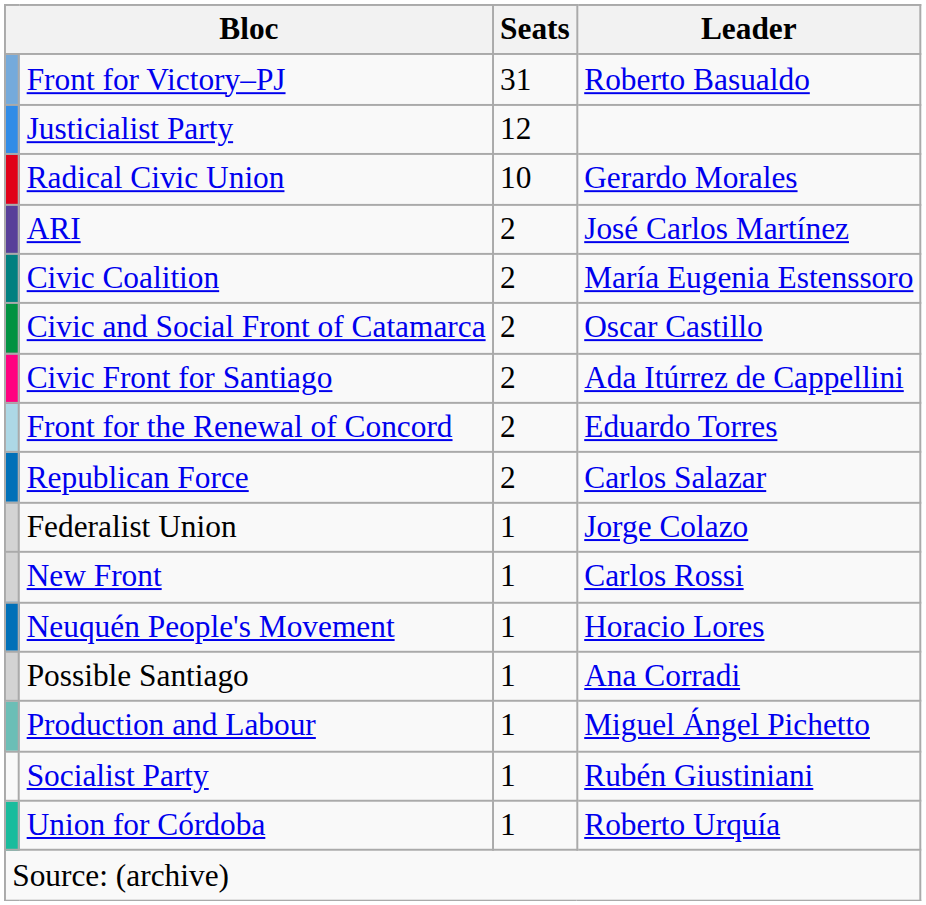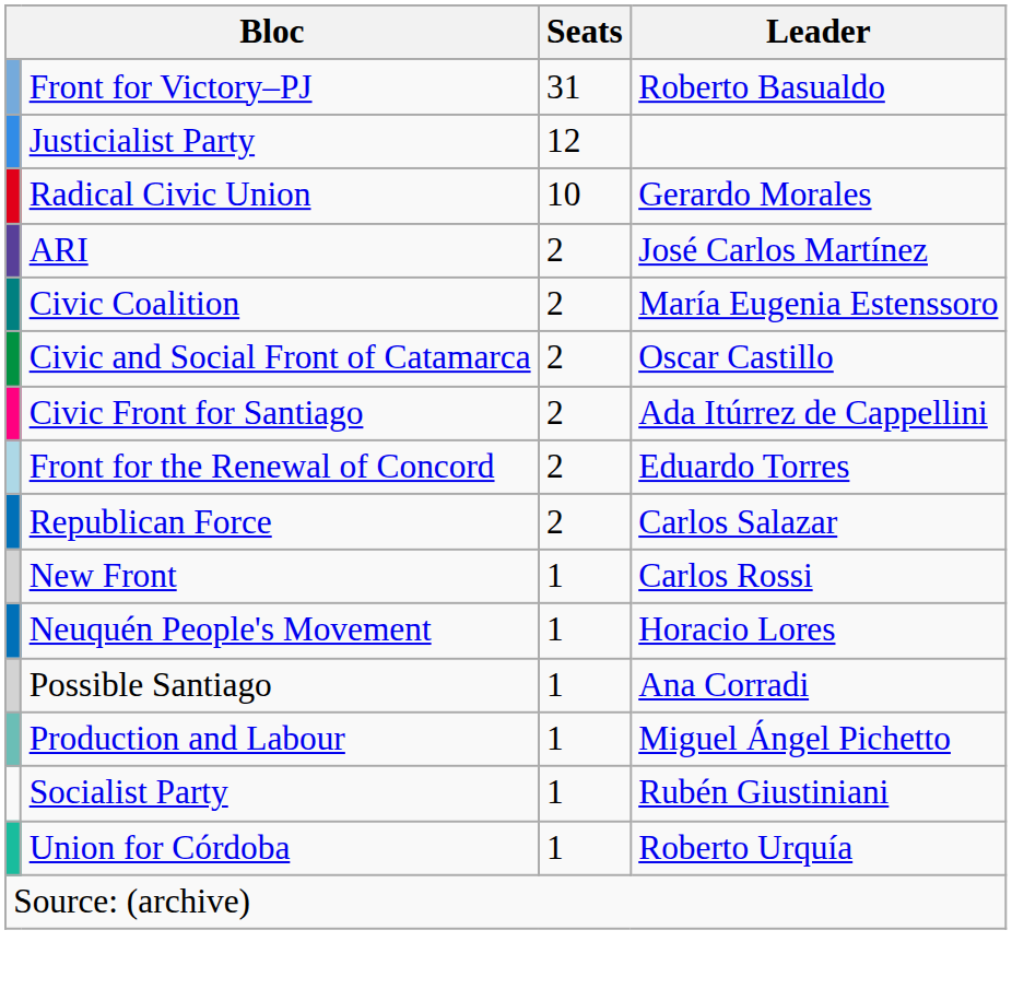- row: Federalist Union | 1 | Jorge Colazo
